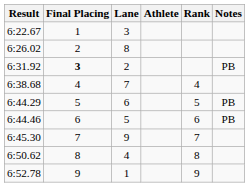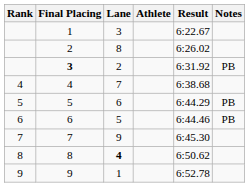columns swapped: Rank <-> Result
row 9 | Lane: normal -> bold
